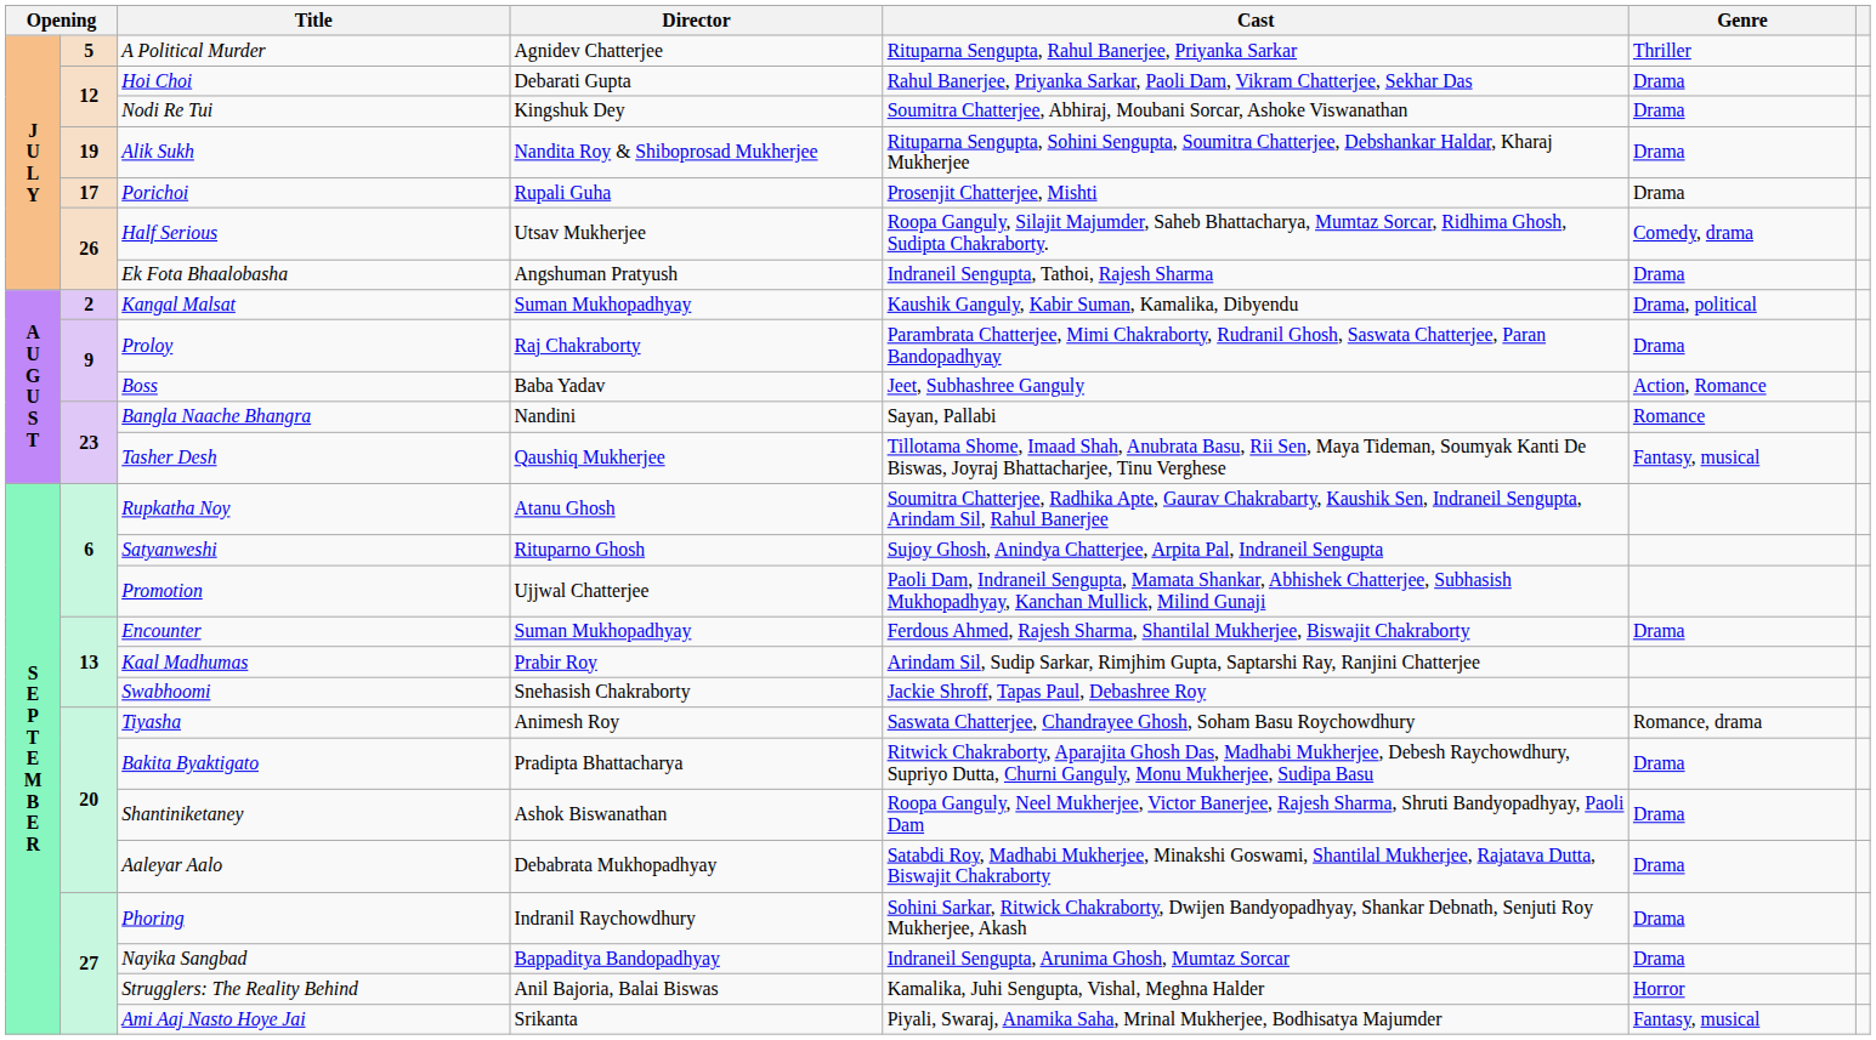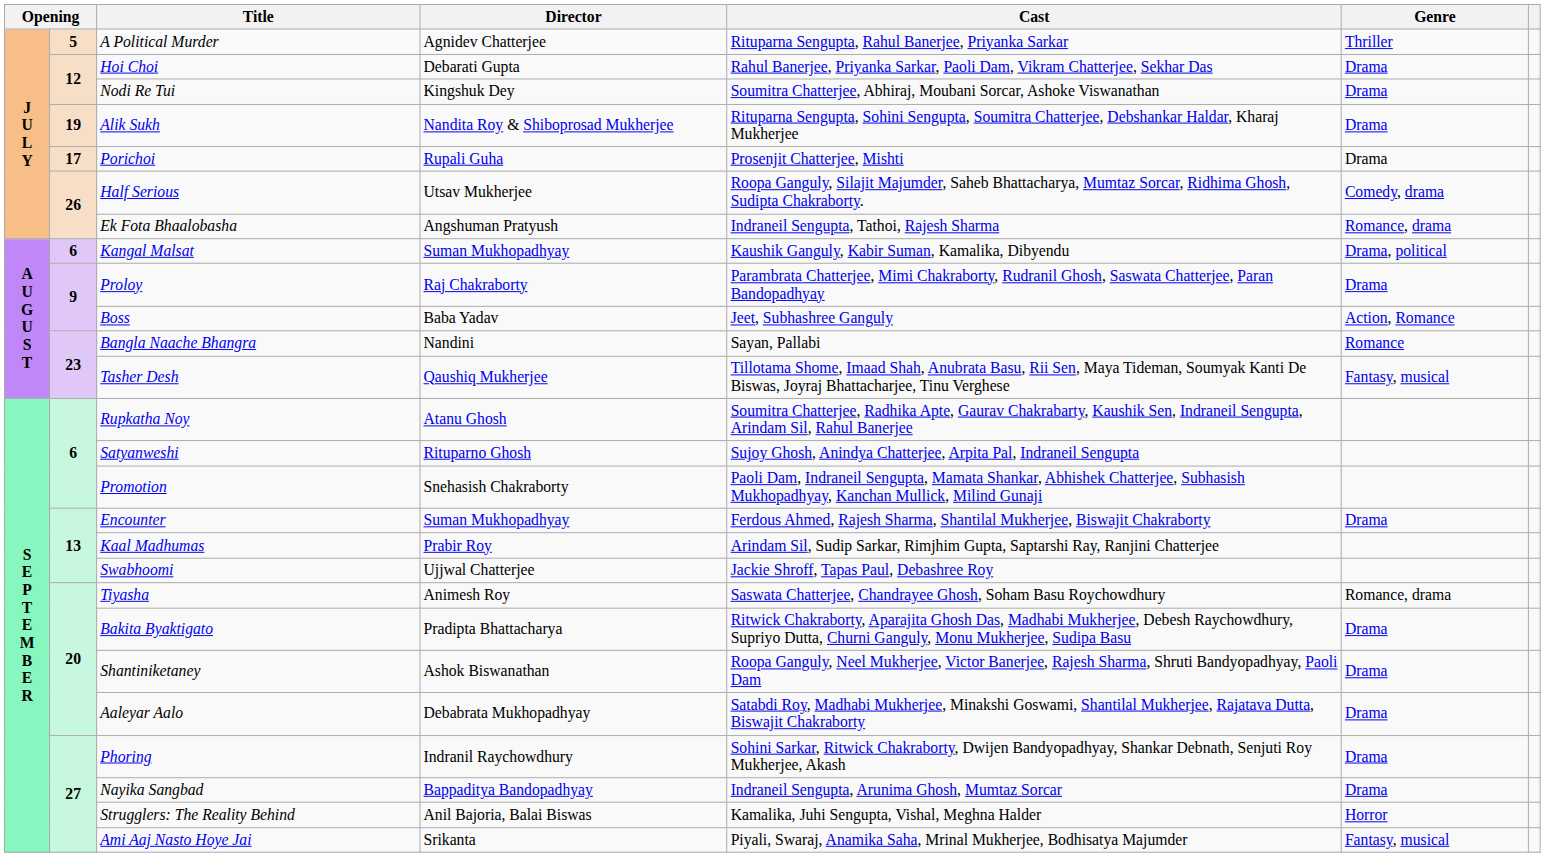Ek Fota Bhaalobasha | Genre: Drama -> Romance, drama
Kangal Malsat | column 2: 2 -> 6
Promotion | Director: Ujjwal Chatterjee -> Snehasish Chakraborty
Swabhoomi | Director: Snehasish Chakraborty -> Ujjwal Chatterjee
